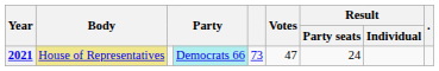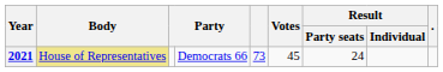2021 | column 4: paleturquoise background -> no background
2021 | Votes: 47 -> 45
